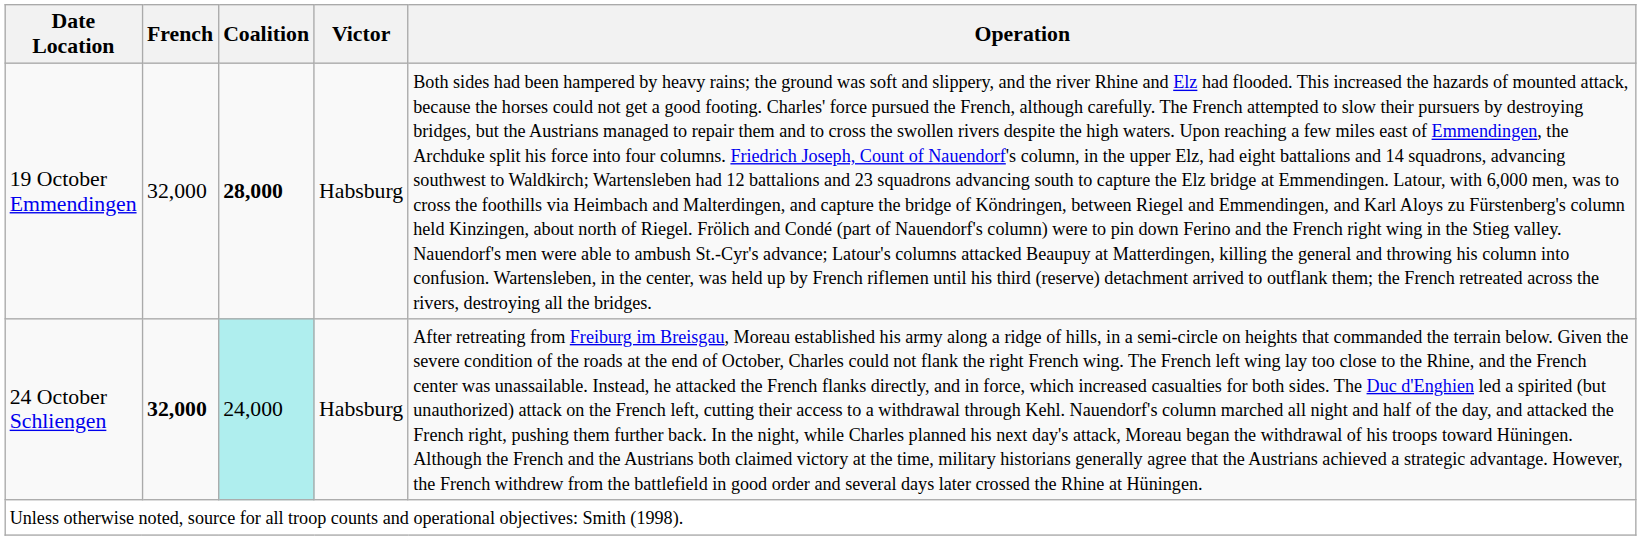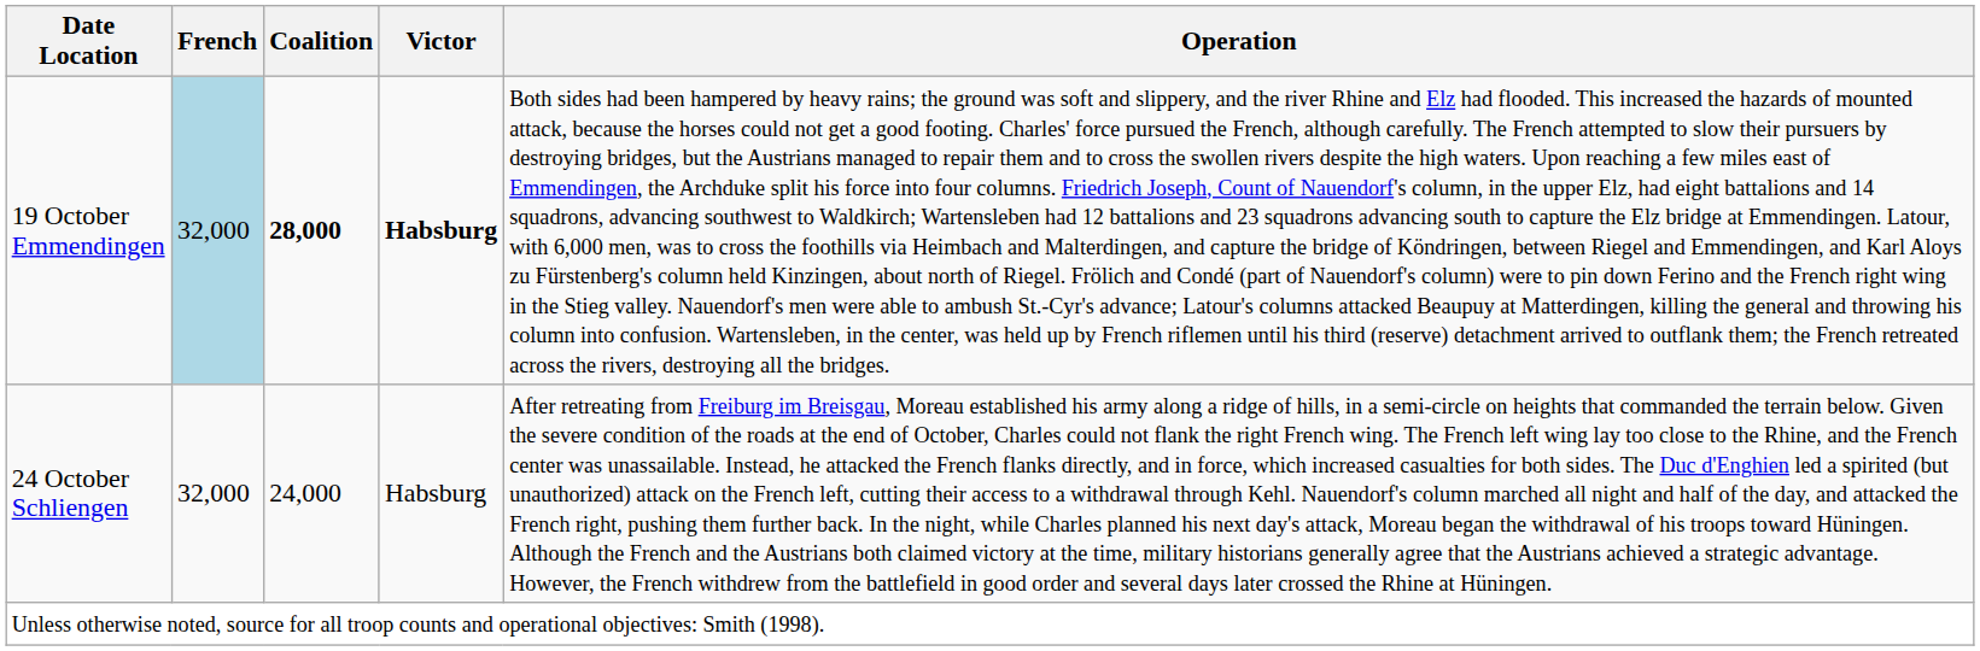19 October Emmendingen | French: no background -> lightblue background
19 October Emmendingen | Victor: normal -> bold
24 October Schliengen | French: bold -> normal
24 October Schliengen | Coalition: paleturquoise background -> no background
